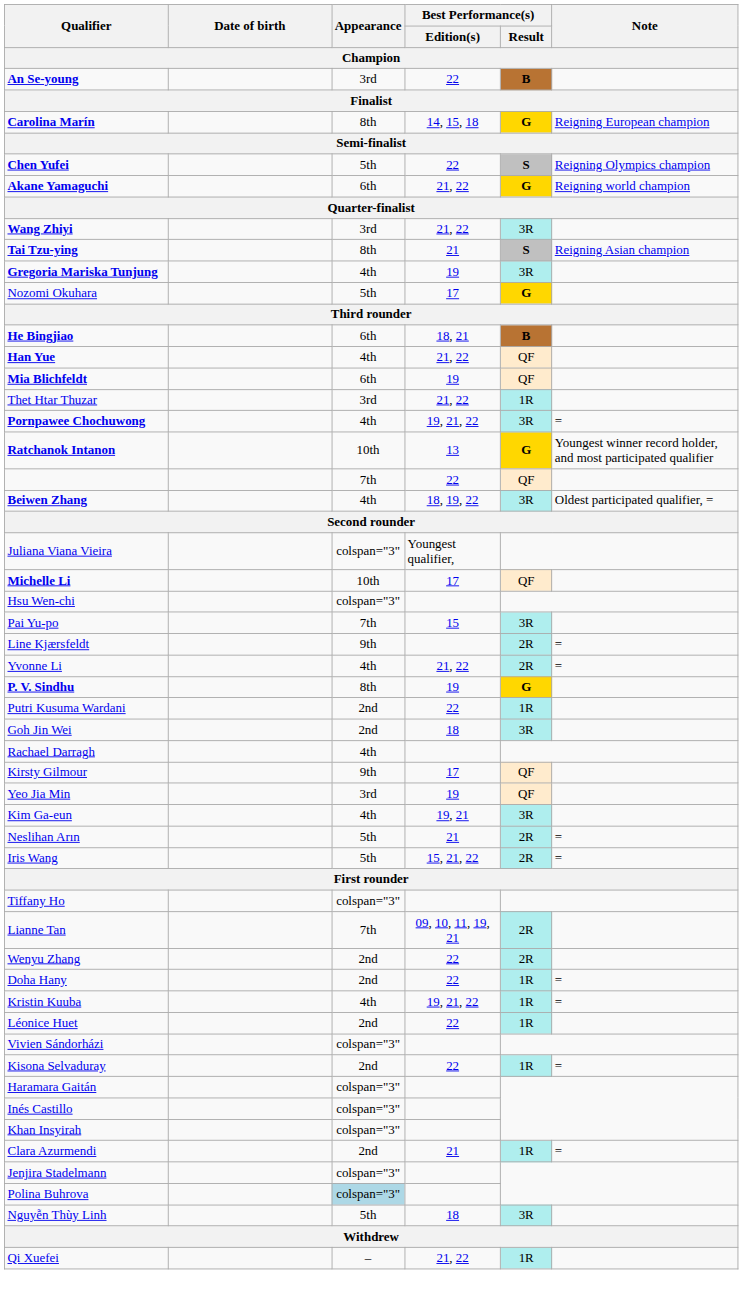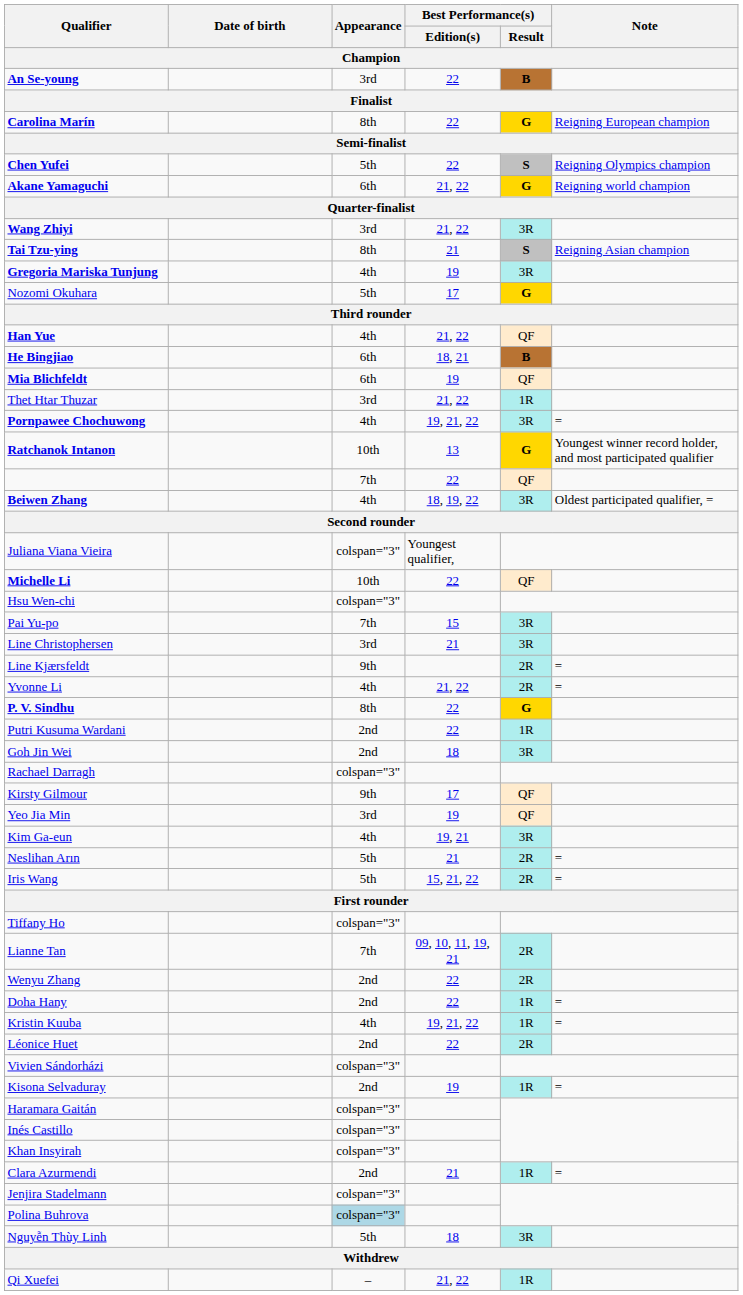Carolina Marín | Best Performance(s) / Edition(s): 14, 15, 18 -> 22
rows swapped: Han Yue <-> He Bingjiao
Michelle Li | Best Performance(s) / Edition(s): 17 -> 22
+ row: Line Christophersen | 3rd | 21 | 3R
P. V. Sindhu | Best Performance(s) / Edition(s): 19 -> 22
Rachael Darragh | Appearance: 4th -> colspan="3"
Léonice Huet | Best Performance(s) / Result: 1R -> 2R
Kisona Selvaduray | Best Performance(s) / Edition(s): 22 -> 19
